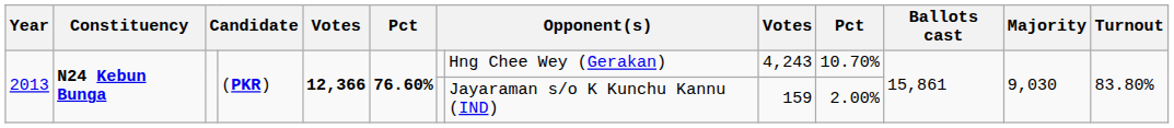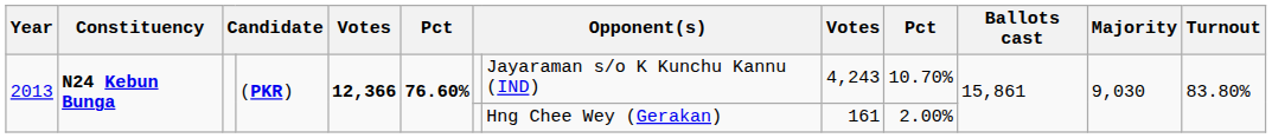row 2 | column 8: Hng Chee Wey (Gerakan) -> Jayaraman s/o K Kunchu Kannu (IND)
row 3 | column 8: Jayaraman s/o K Kunchu Kannu (IND) -> Hng Chee Wey (Gerakan)
row 3 | column 9: 159 -> 161
